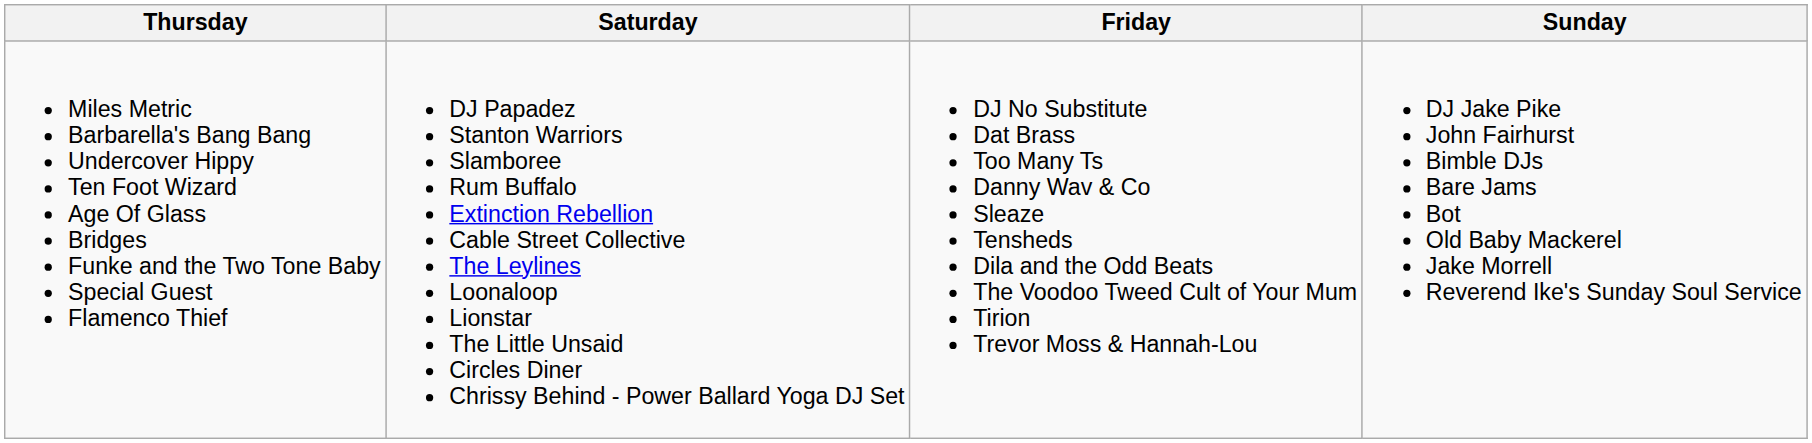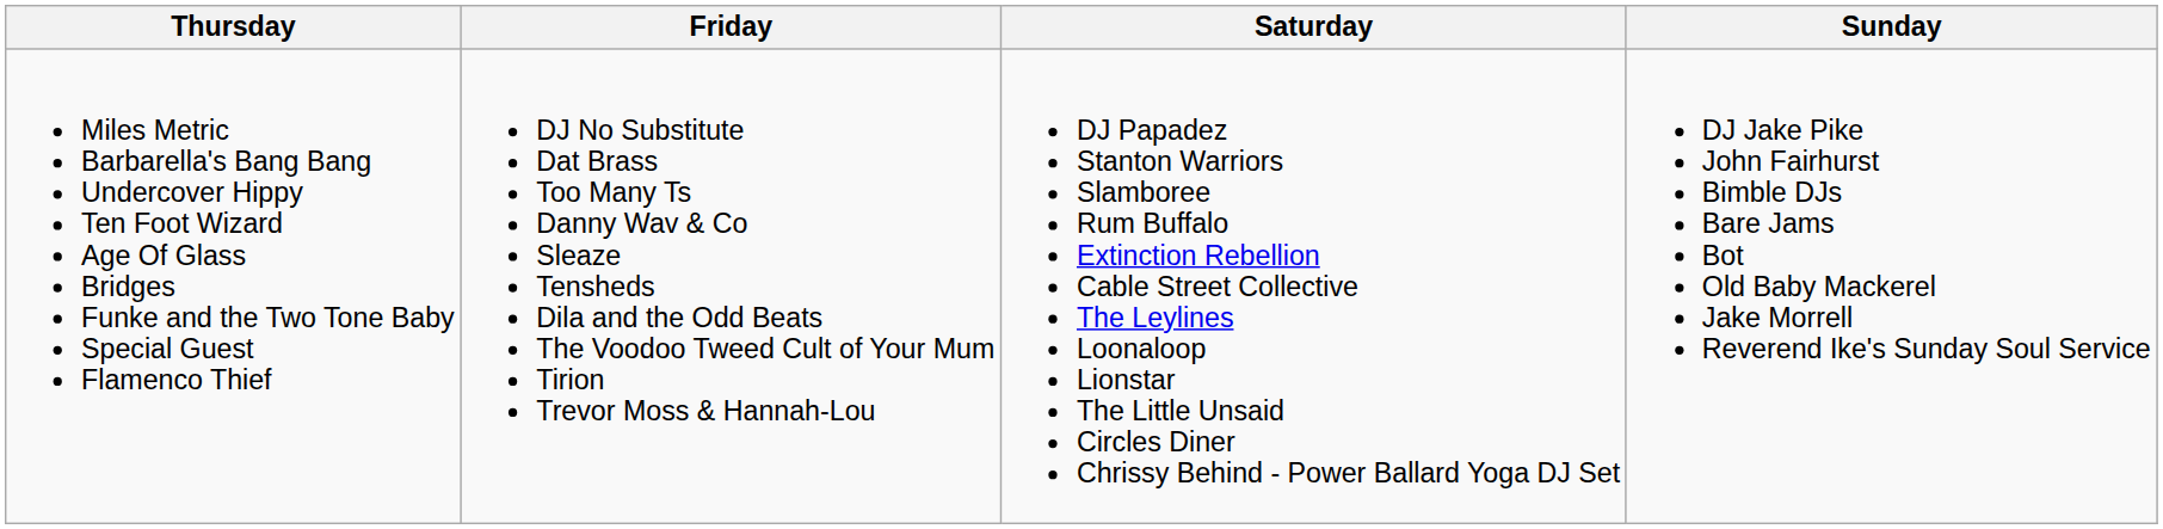columns swapped: Friday <-> Saturday
